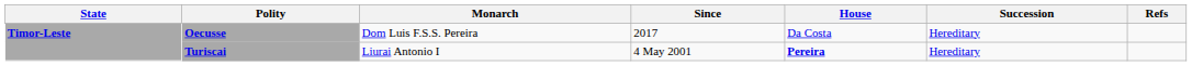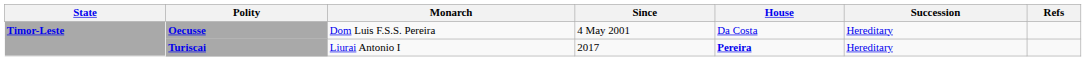Oecusse | Since: 2017 -> 4 May 2001
Turiscai | Since: 4 May 2001 -> 2017
